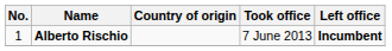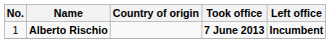Alberto Rischio | Took office: normal -> bold
